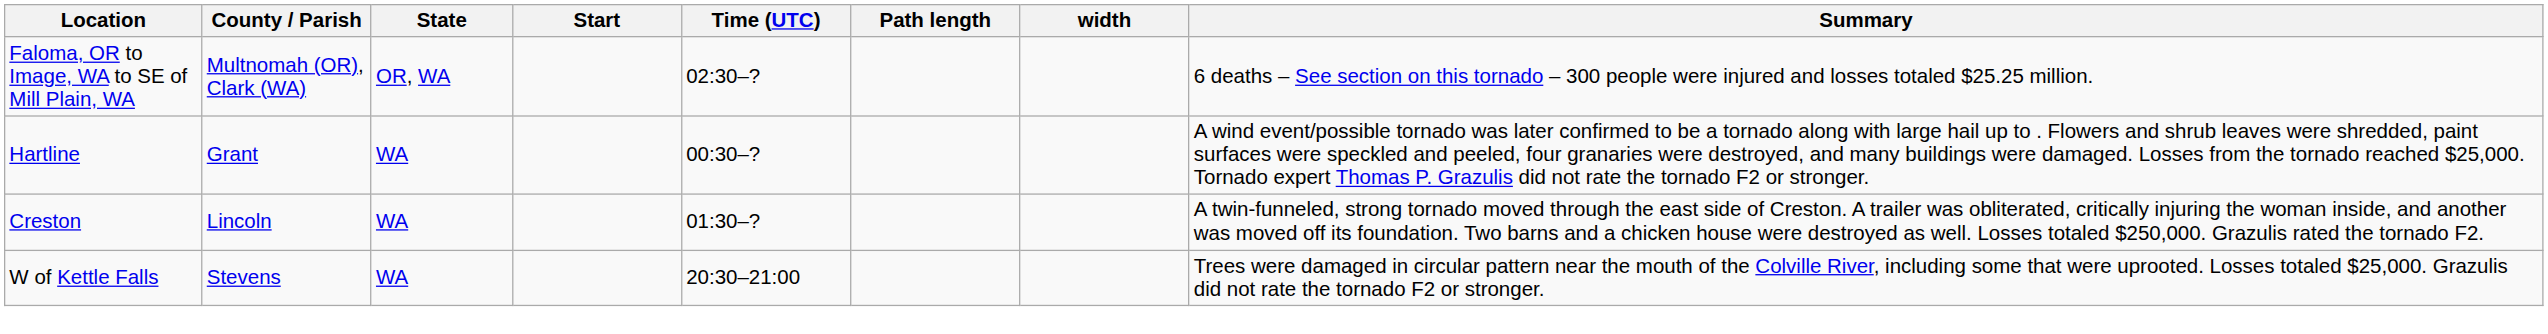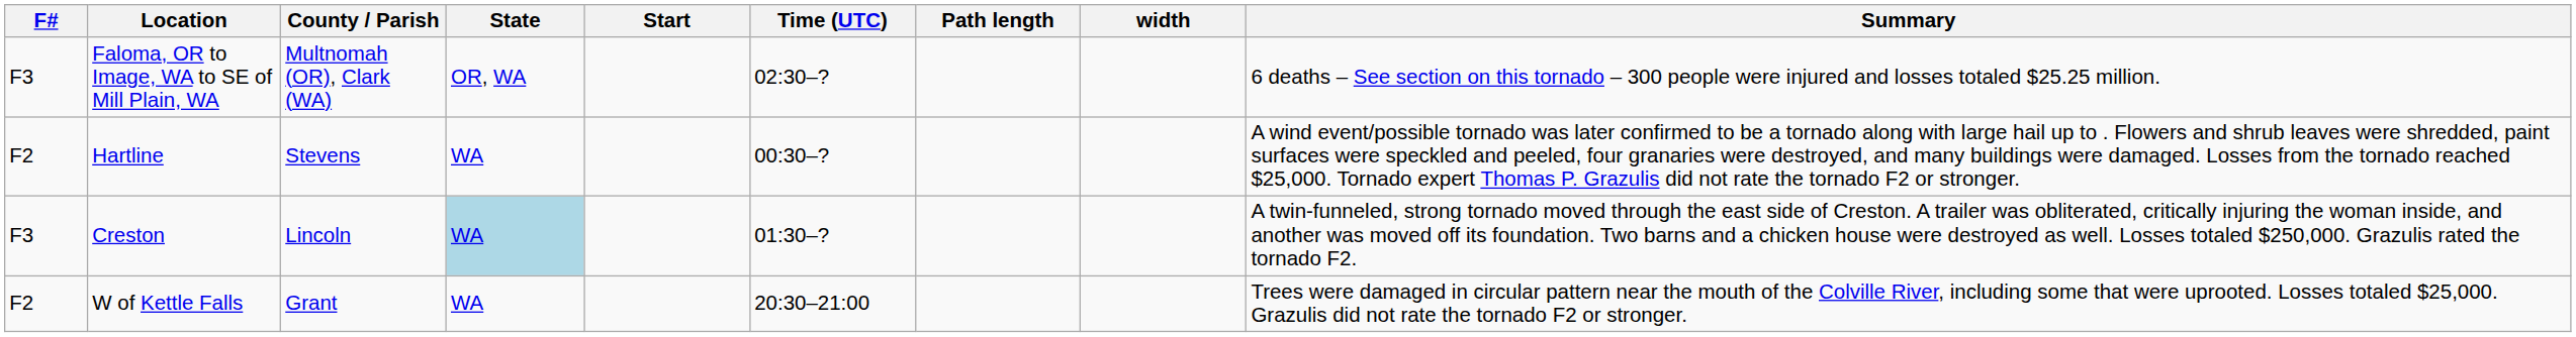+ column: F# | F3 | F2 | F3 | F2
Hartline | County / Parish: Grant -> Stevens
Creston | State: no background -> lightblue background
W of Kettle Falls | County / Parish: Stevens -> Grant
